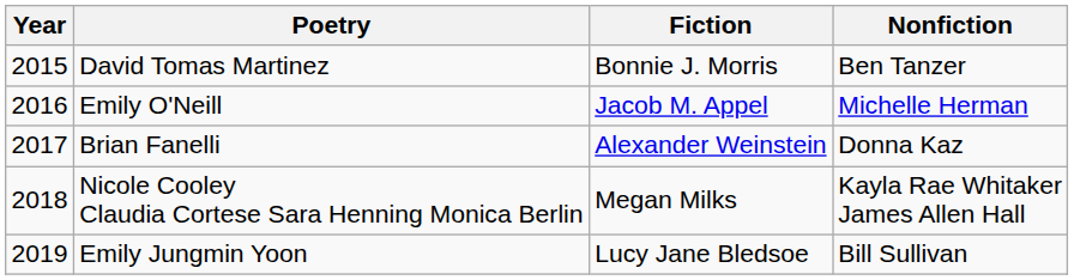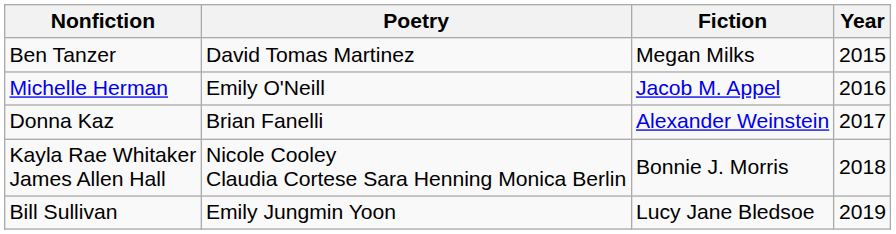columns swapped: Year <-> Nonfiction
David Tomas Martinez | Fiction: Bonnie J. Morris -> Megan Milks
Nicole Cooley Claudia Cortese Sara Henning Monica Berlin | Fiction: Megan Milks -> Bonnie J. Morris
